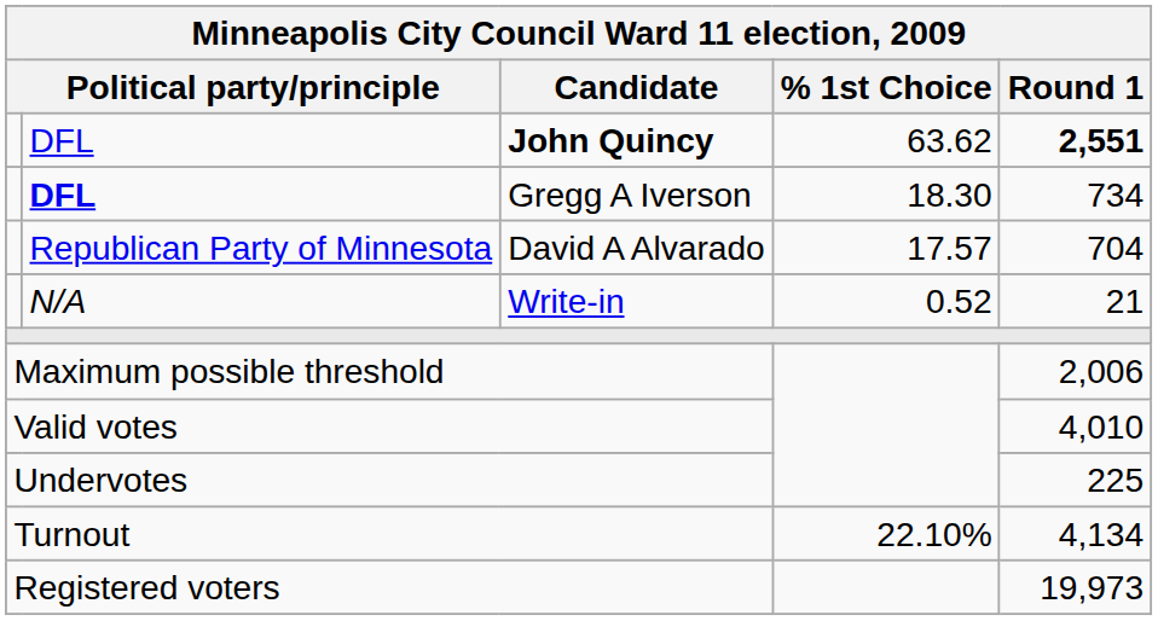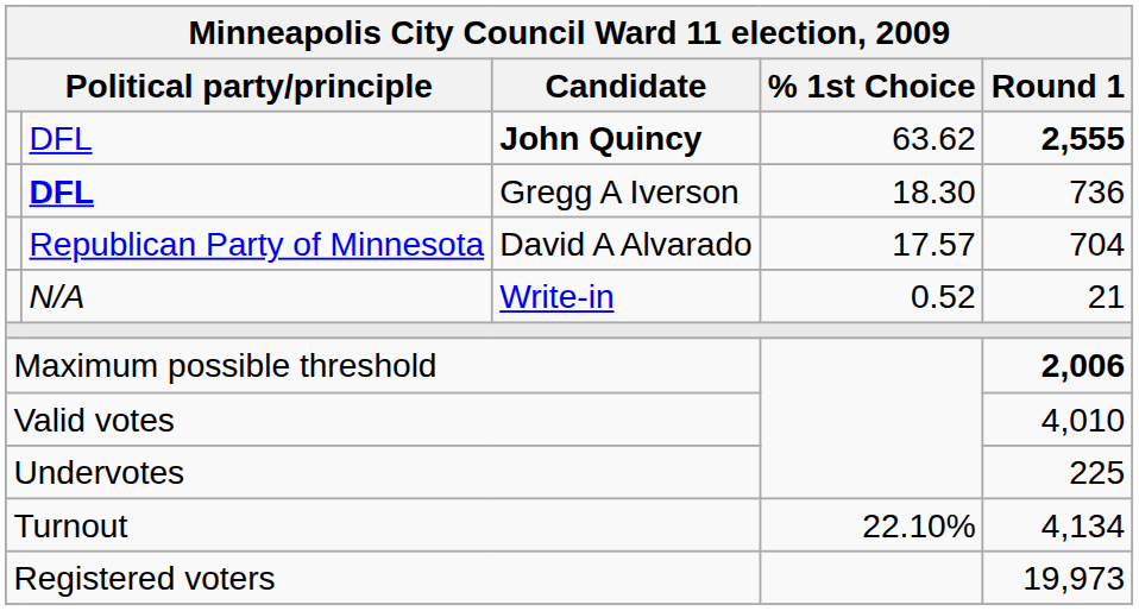John Quincy | Round 1: 2,551 -> 2,555
Gregg A Iverson | Round 1: 734 -> 736
Maximum possible threshold | Round 1: normal -> bold
